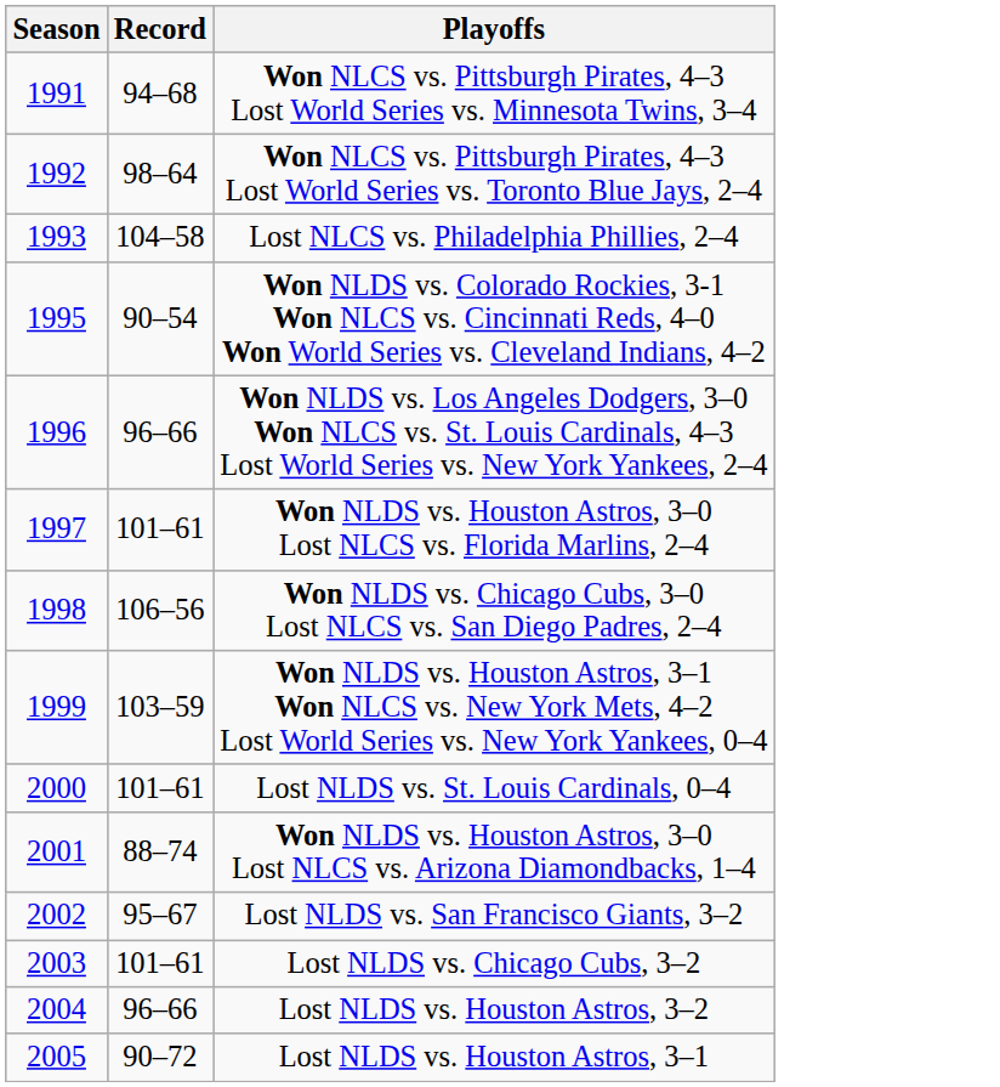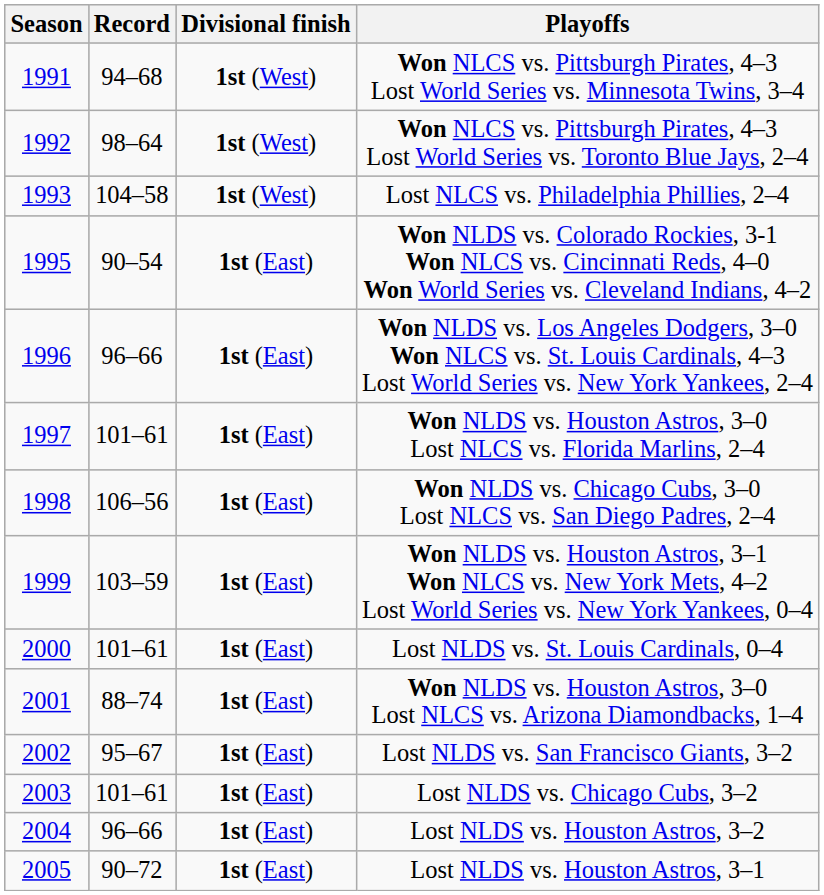+ column: Divisional finish | 1st (West) | 1st (West) | 1st (West) | 1st (East) | 1st (East) | 1st (East) | 1st (East) | 1st (East) | 1st (East) | 1st (East) | 1st (East) | 1st (East) | 1st (East) | 1st (East)
